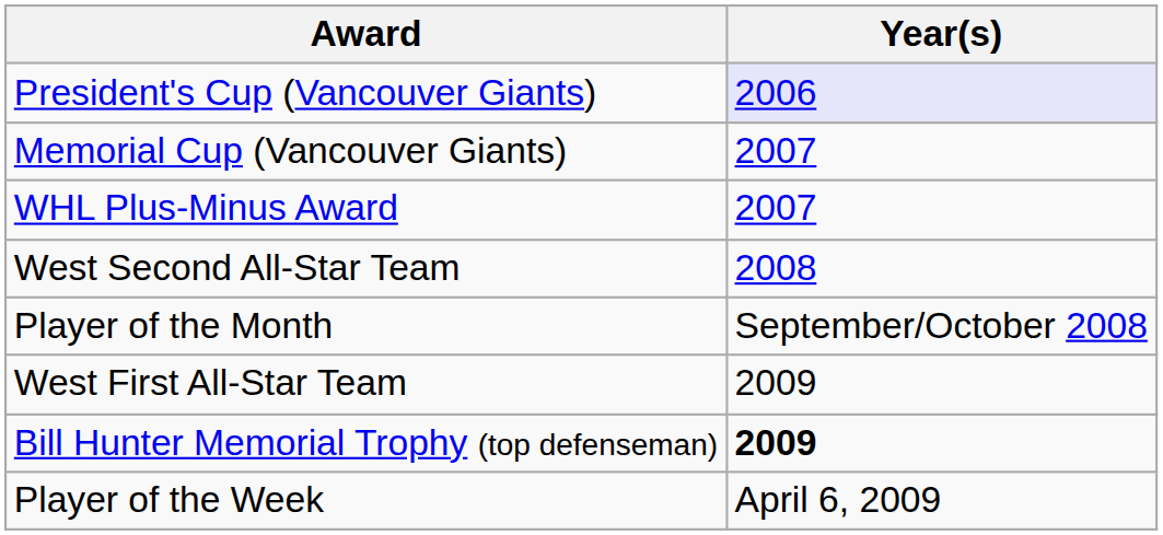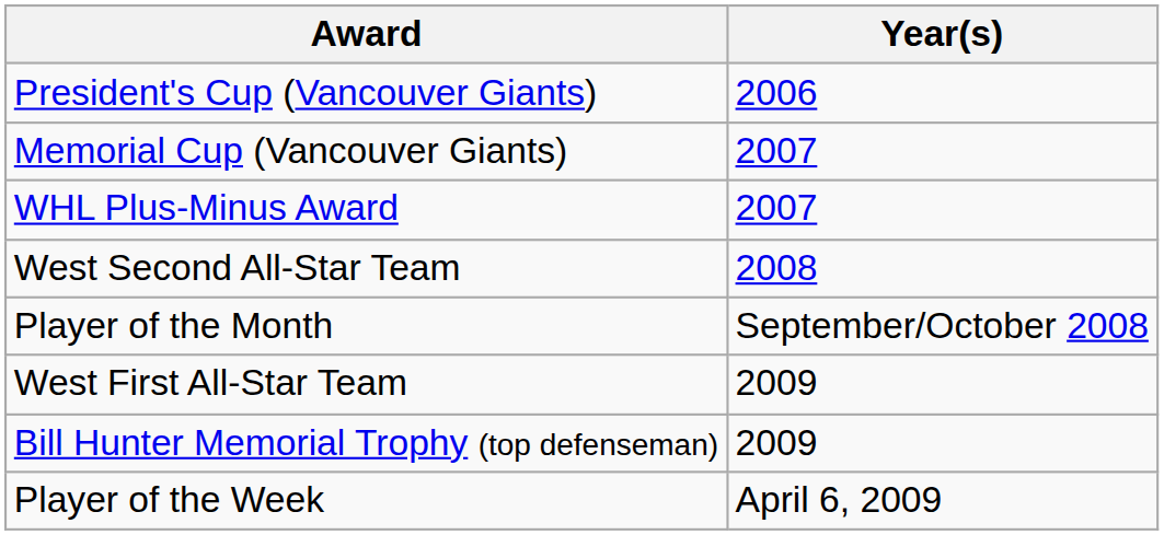President's Cup (Vancouver Giants) | Year(s): lavender background -> no background
Bill Hunter Memorial Trophy (top defenseman) | Year(s): bold -> normal
